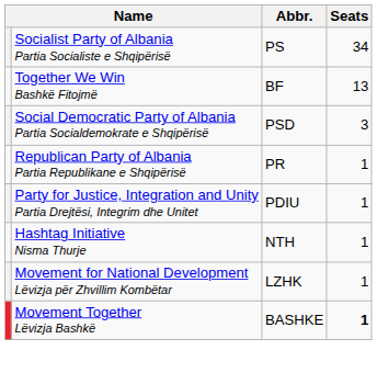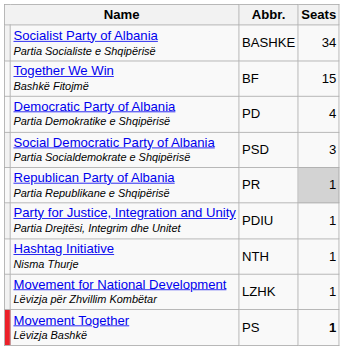Socialist Party of Albania Partia Socialiste e Shqipërisë | Abbr.: PS -> BASHKE
Together We Win Bashkë Fitojmë | Seats: 13 -> 15
+ row: Democratic Party of Albania Partia Demokratike e Shqipërisë | PD | 4
Republican Party of Albania Partia Republikane e Shqipërisë | Seats: no background -> lightgrey background
Movement Together Lëvizja Bashkë | Abbr.: BASHKE -> PS
